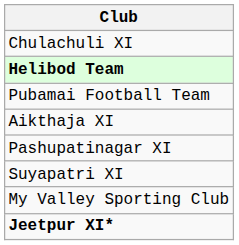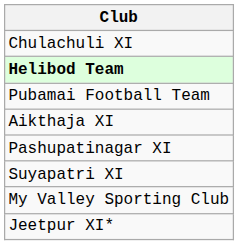row 9 | column 1: bold -> normal
